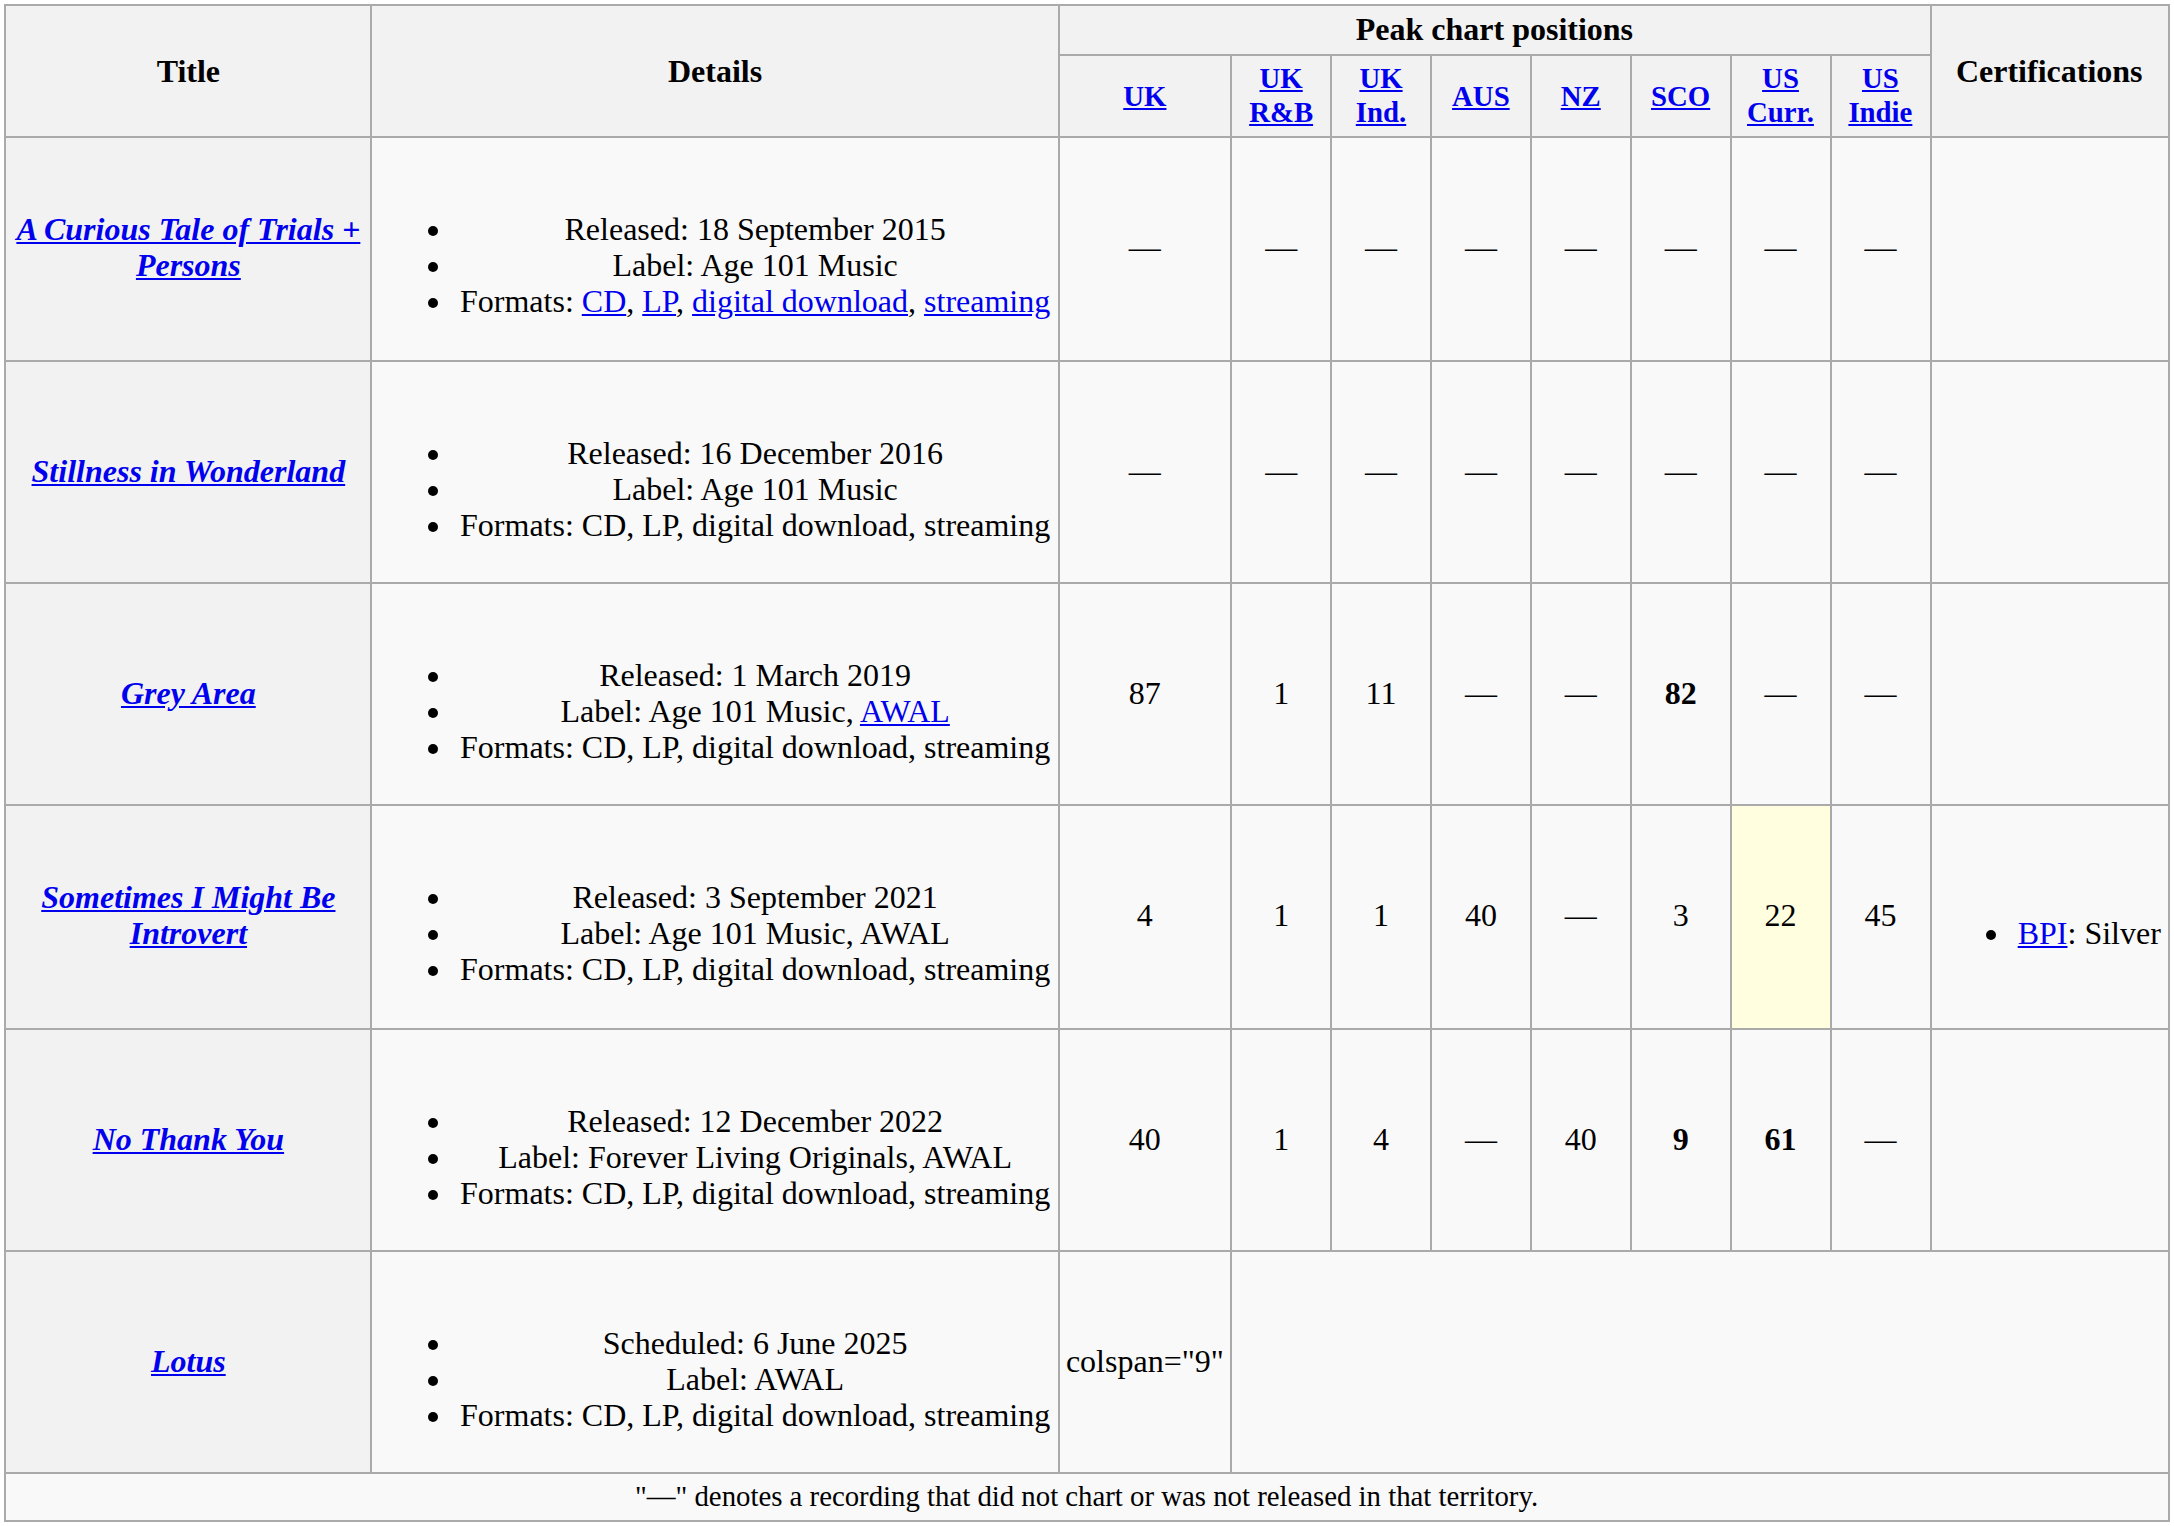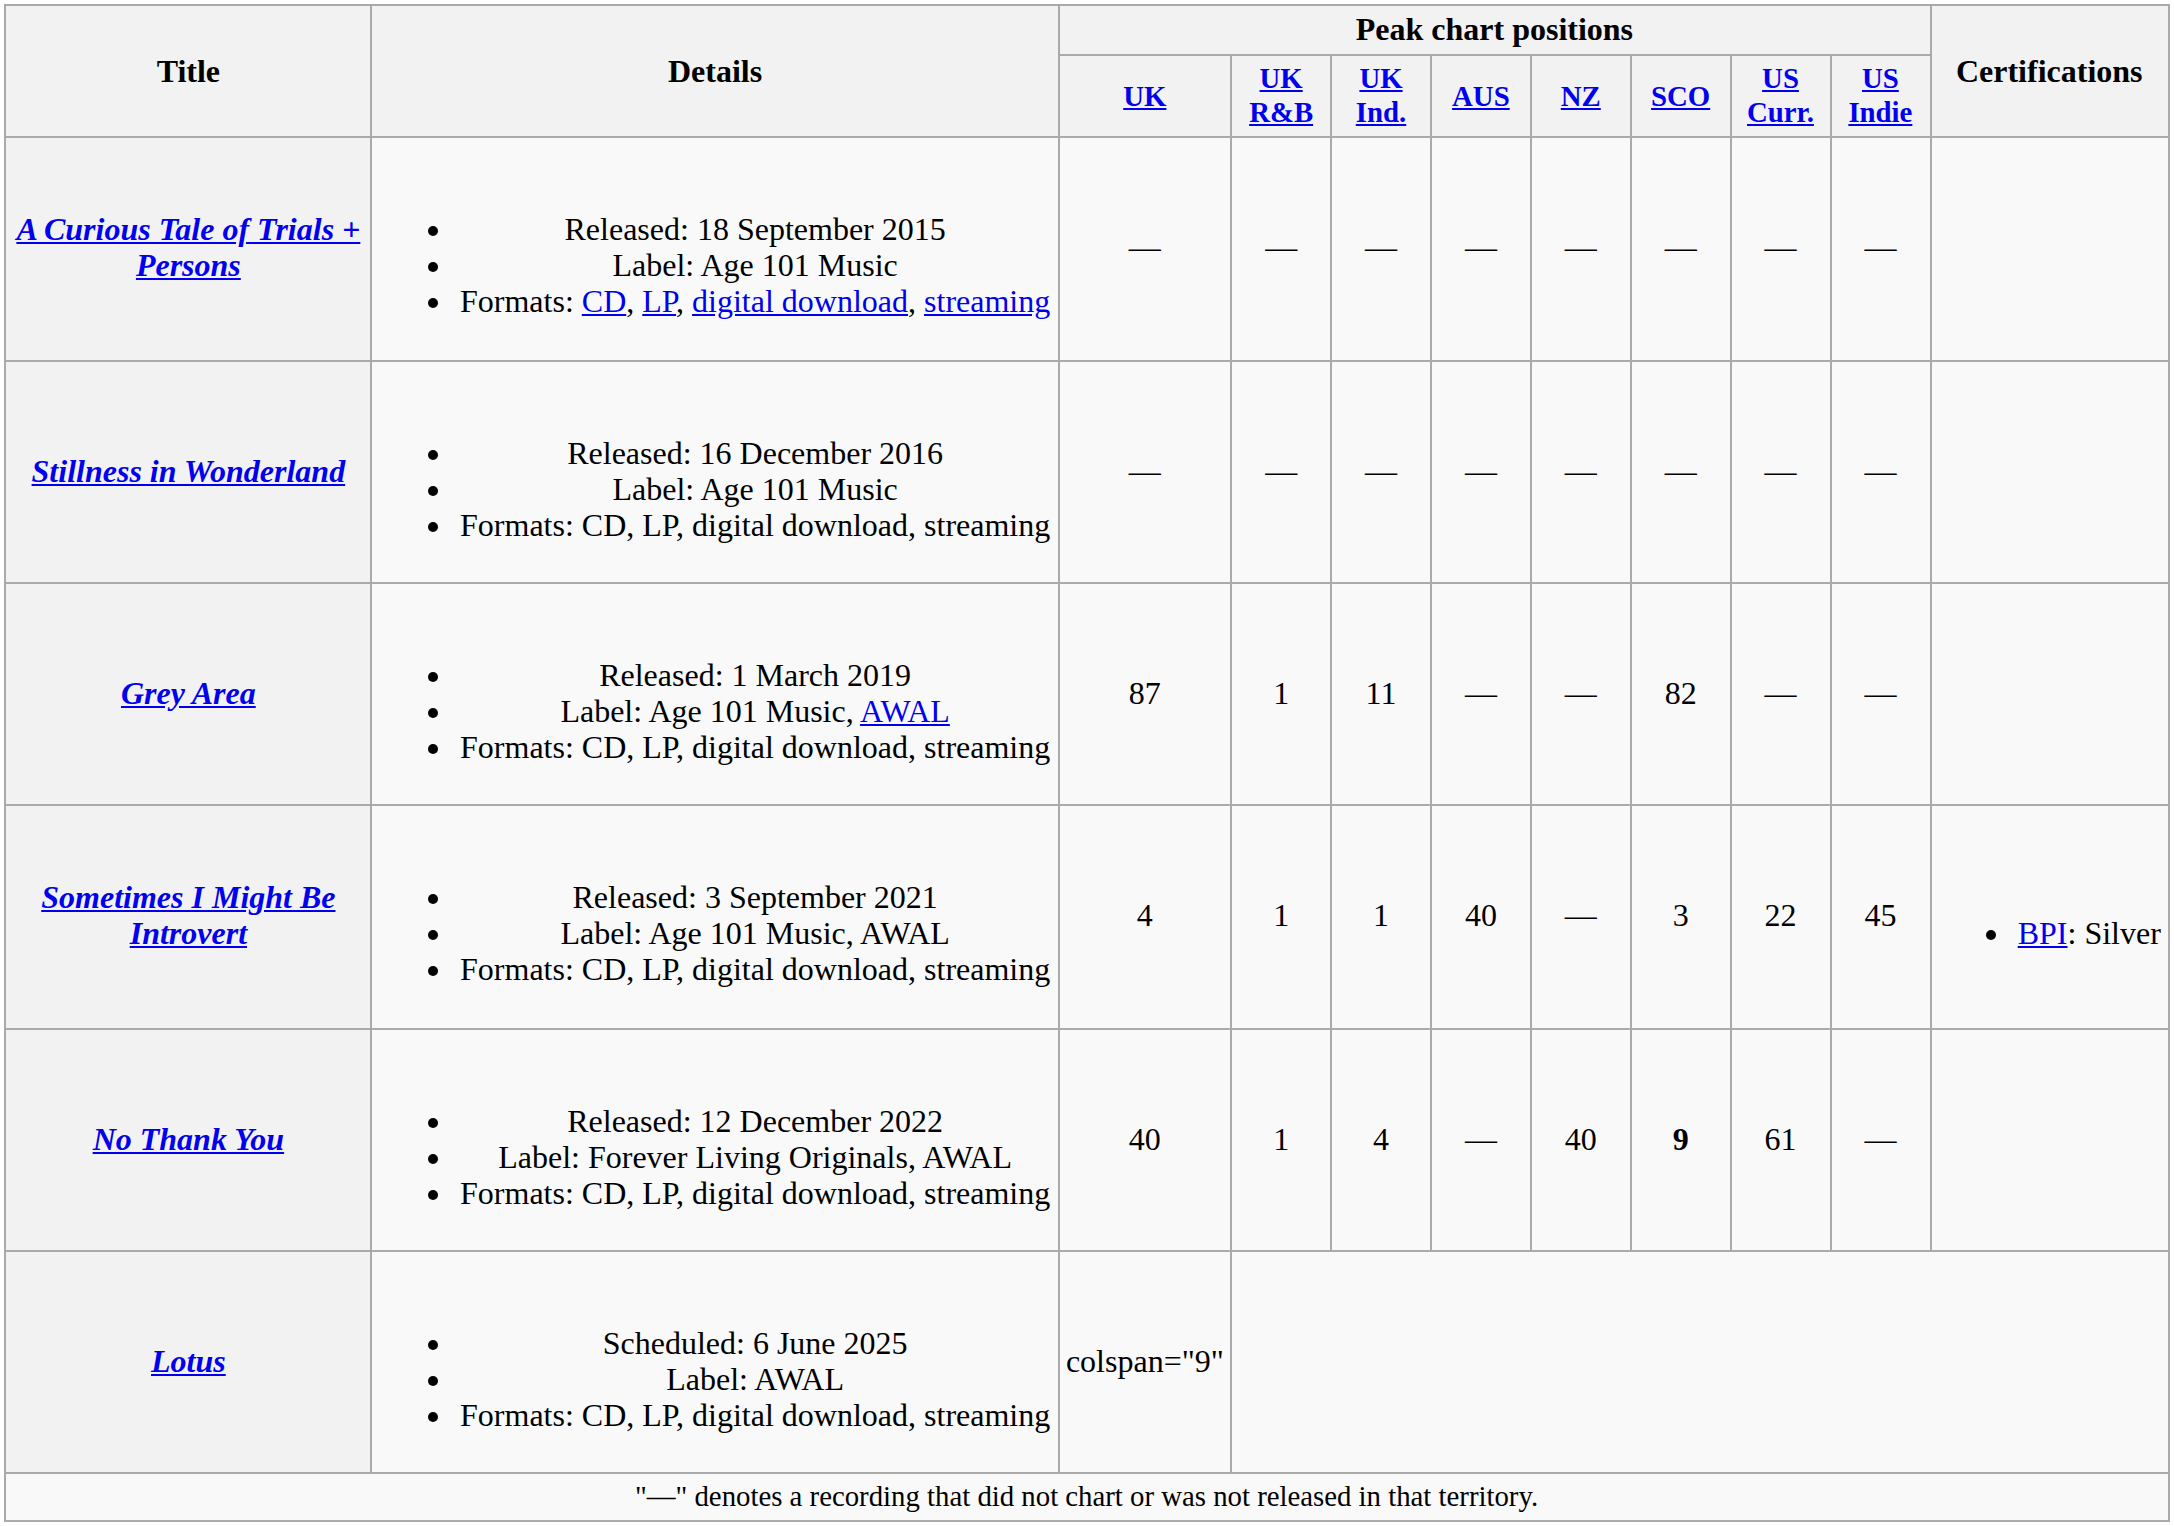Grey Area | Peak chart positions / SCO: bold -> normal
Sometimes I Might Be Introvert | Peak chart positions / US Curr.: lightyellow background -> no background
No Thank You | Peak chart positions / US Curr.: bold -> normal
